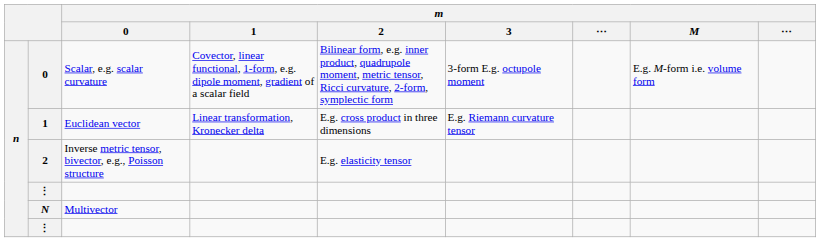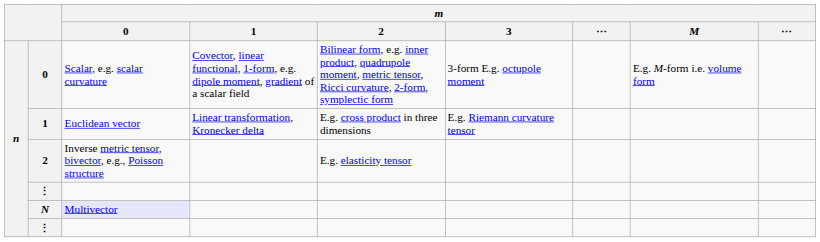N | m / 0: no background -> lavender background
